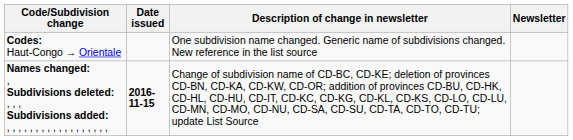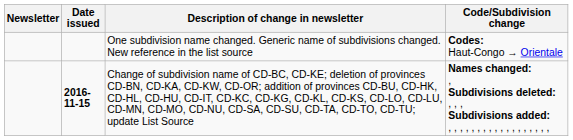columns swapped: Newsletter <-> Code/Subdivision change
